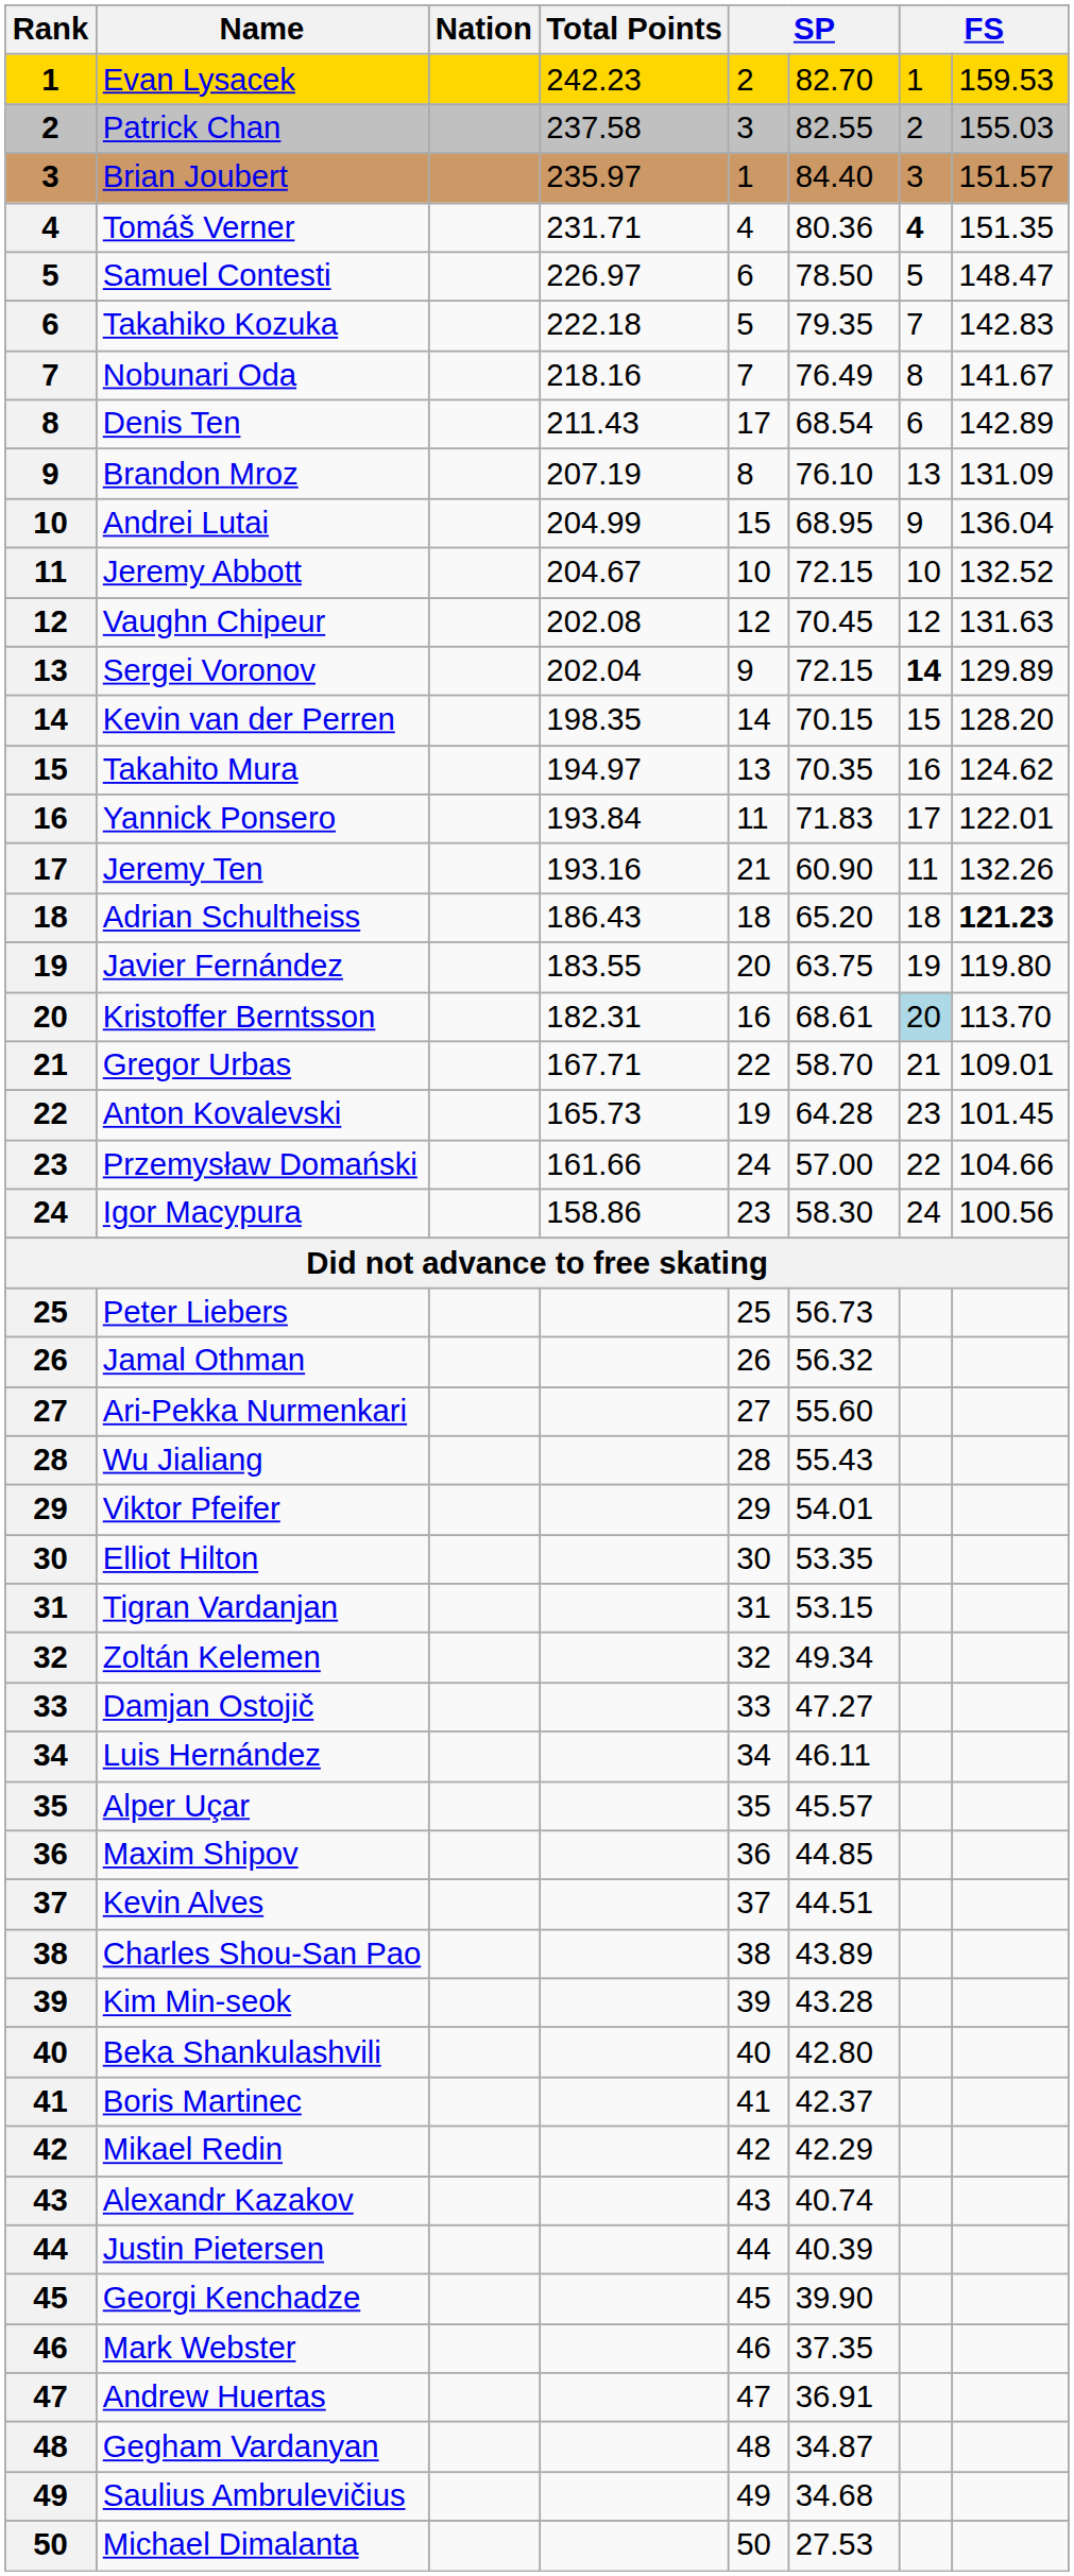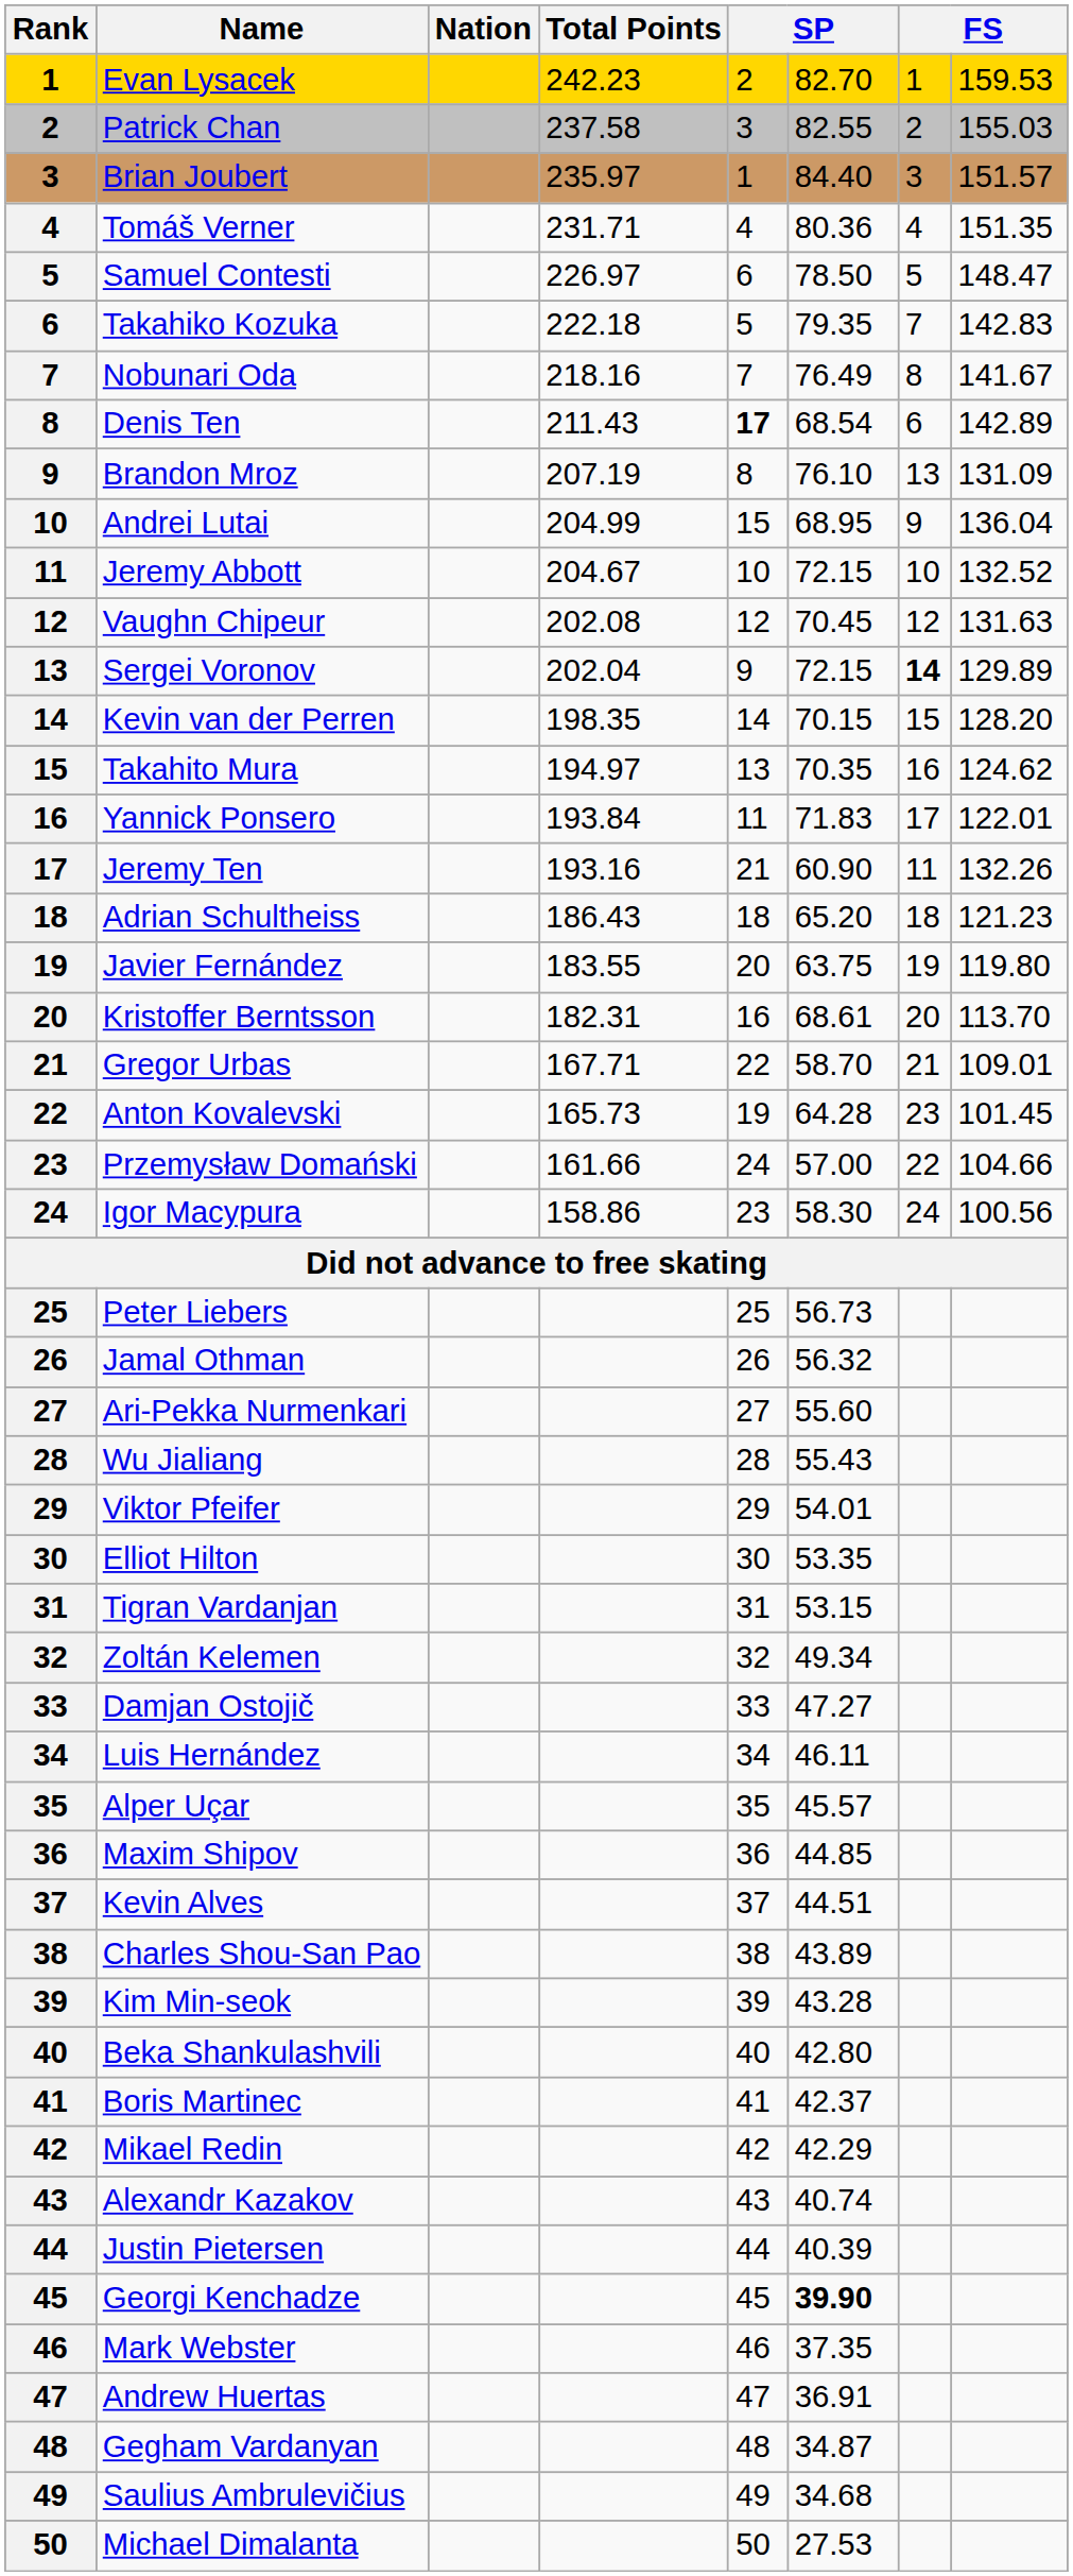Tomáš Verner | column 7: bold -> normal
Denis Ten | column 5: normal -> bold
Adrian Schultheiss | column 8: bold -> normal
Kristoffer Berntsson | column 7: lightblue background -> no background
Georgi Kenchadze | column 6: normal -> bold
